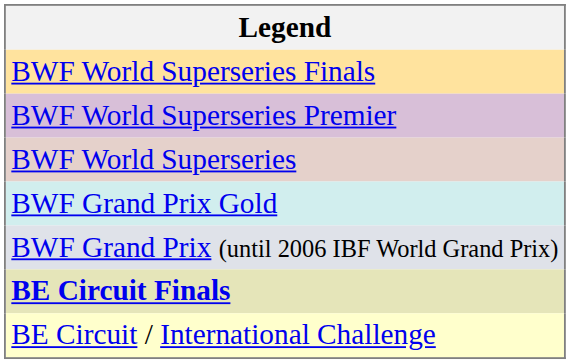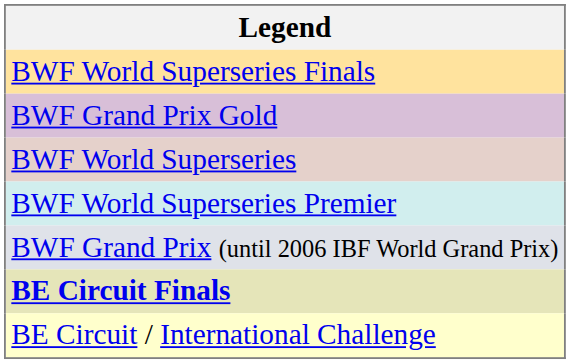row 3 | column 1: BWF World Superseries Premier -> BWF Grand Prix Gold
row 5 | column 1: BWF Grand Prix Gold -> BWF World Superseries Premier
